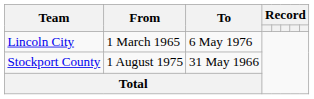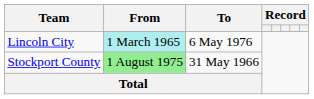Lincoln City | From: no background -> paleturquoise background
Stockport County | From: no background -> lightgreen background
